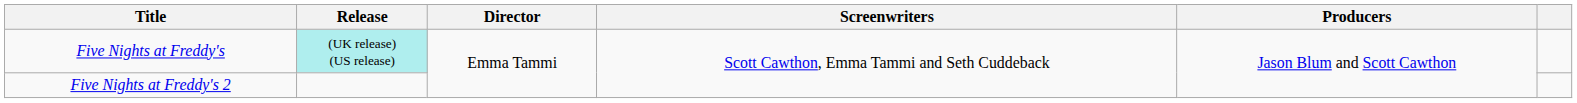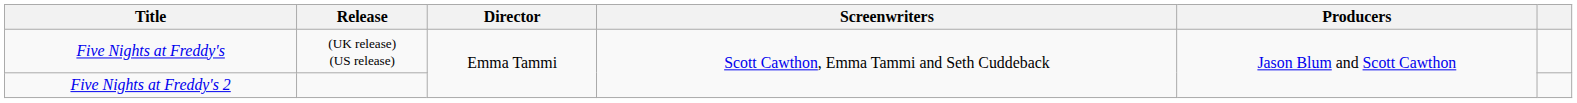Five Nights at Freddy's | Release: paleturquoise background -> no background
